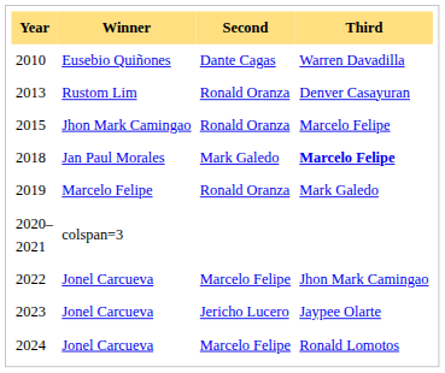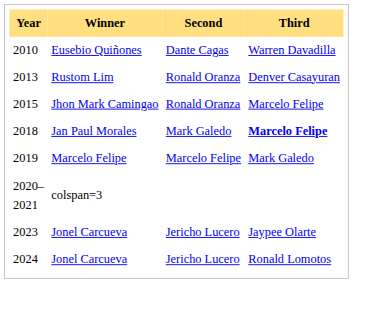2019 | Second: Ronald Oranza -> Marcelo Felipe
- row: 2022 | Jonel Carcueva | Marcelo Felipe | Jhon Mark Camingao
2024 | Second: Marcelo Felipe -> Jericho Lucero
